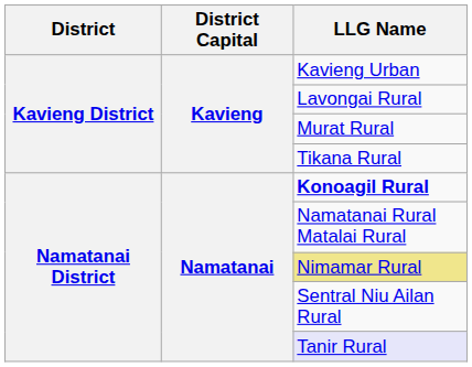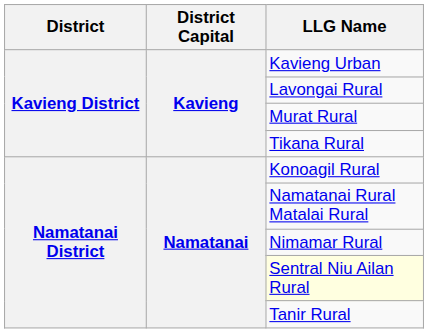Konoagil Rural | LLG Name: bold -> normal
Nimamar Rural | LLG Name: khaki background -> no background
Sentral Niu Ailan Rural | LLG Name: no background -> lightyellow background
Tanir Rural | LLG Name: lavender background -> no background
